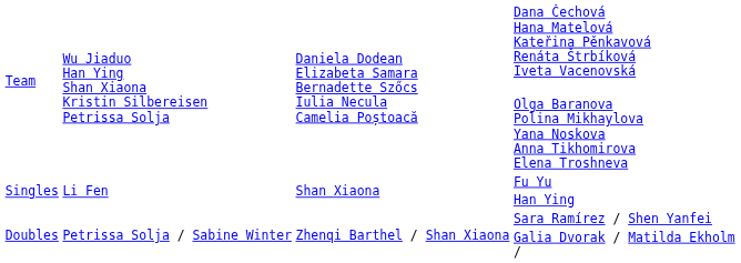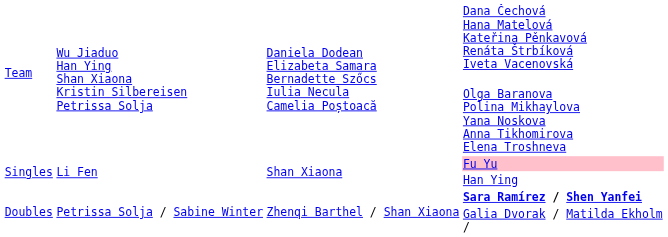Fu Yu | column 4: no background -> pink background
Sara Ramírez / Shen Yanfei | column 4: normal -> bold
